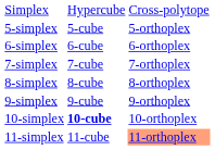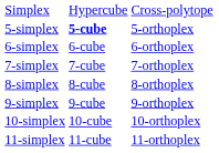5-simplex | column 2: normal -> bold
10-simplex | column 2: bold -> normal
11-simplex | column 3: lightsalmon background -> no background
